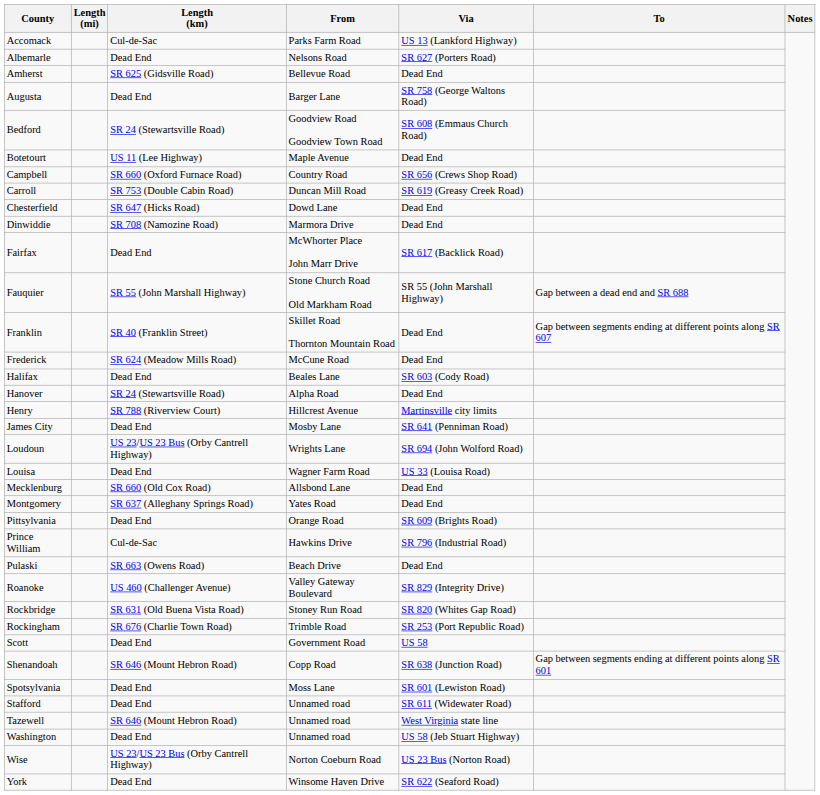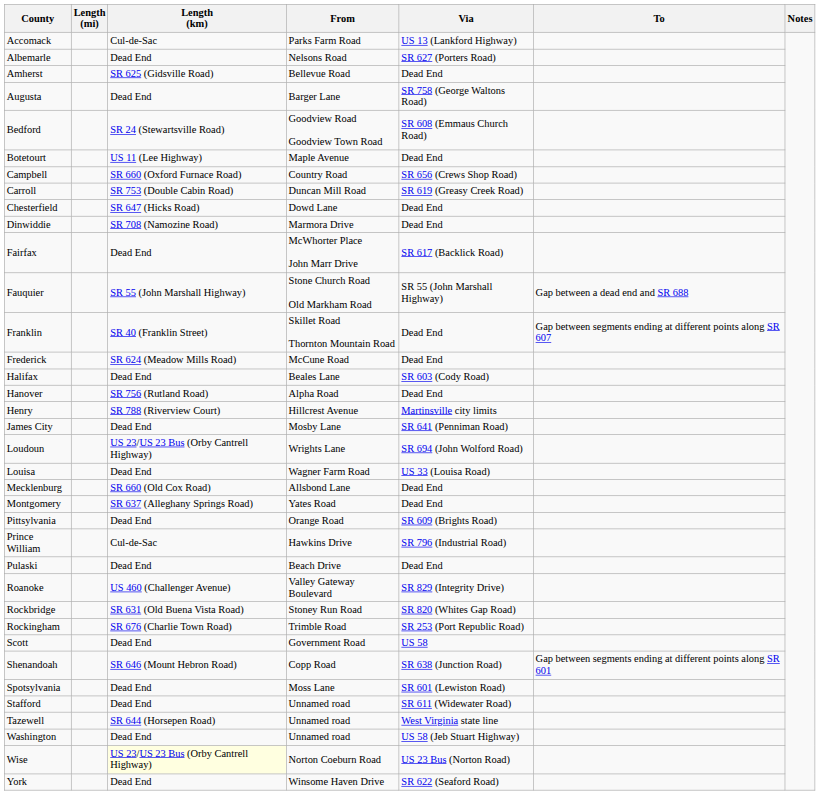Hanover | Length (km): SR 24 (Stewartsville Road) -> SR 756 (Rutland Road)
Pulaski | Length (km): SR 663 (Owens Road) -> Dead End
Tazewell | Length (km): SR 646 (Mount Hebron Road) -> SR 644 (Horsepen Road)
Wise | Length (km): no background -> lightyellow background
